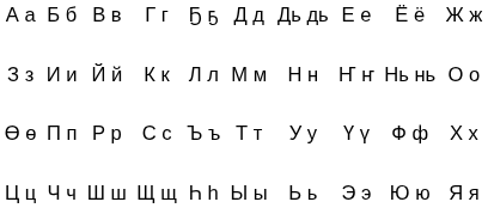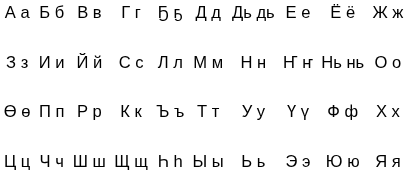З з | column 4: К к -> С с
Ө ө | column 4: С с -> К к
